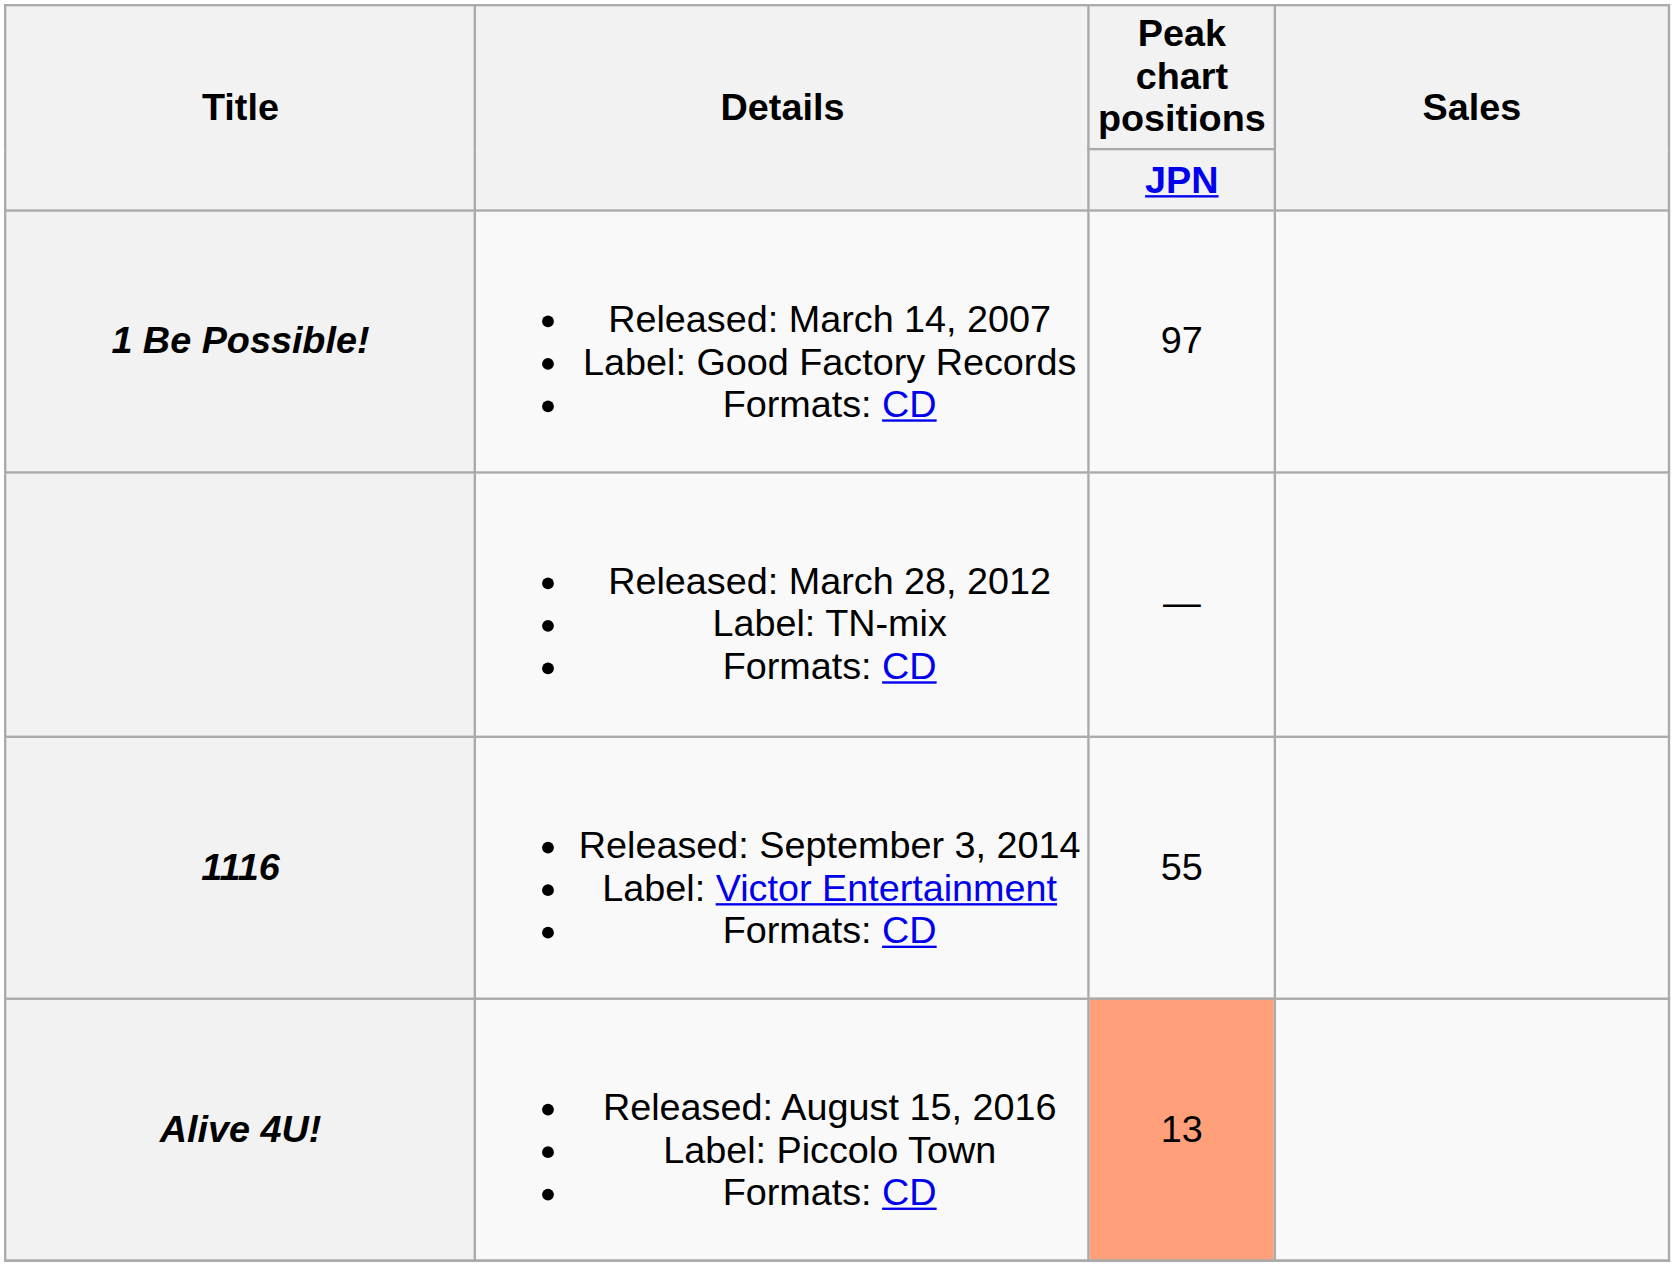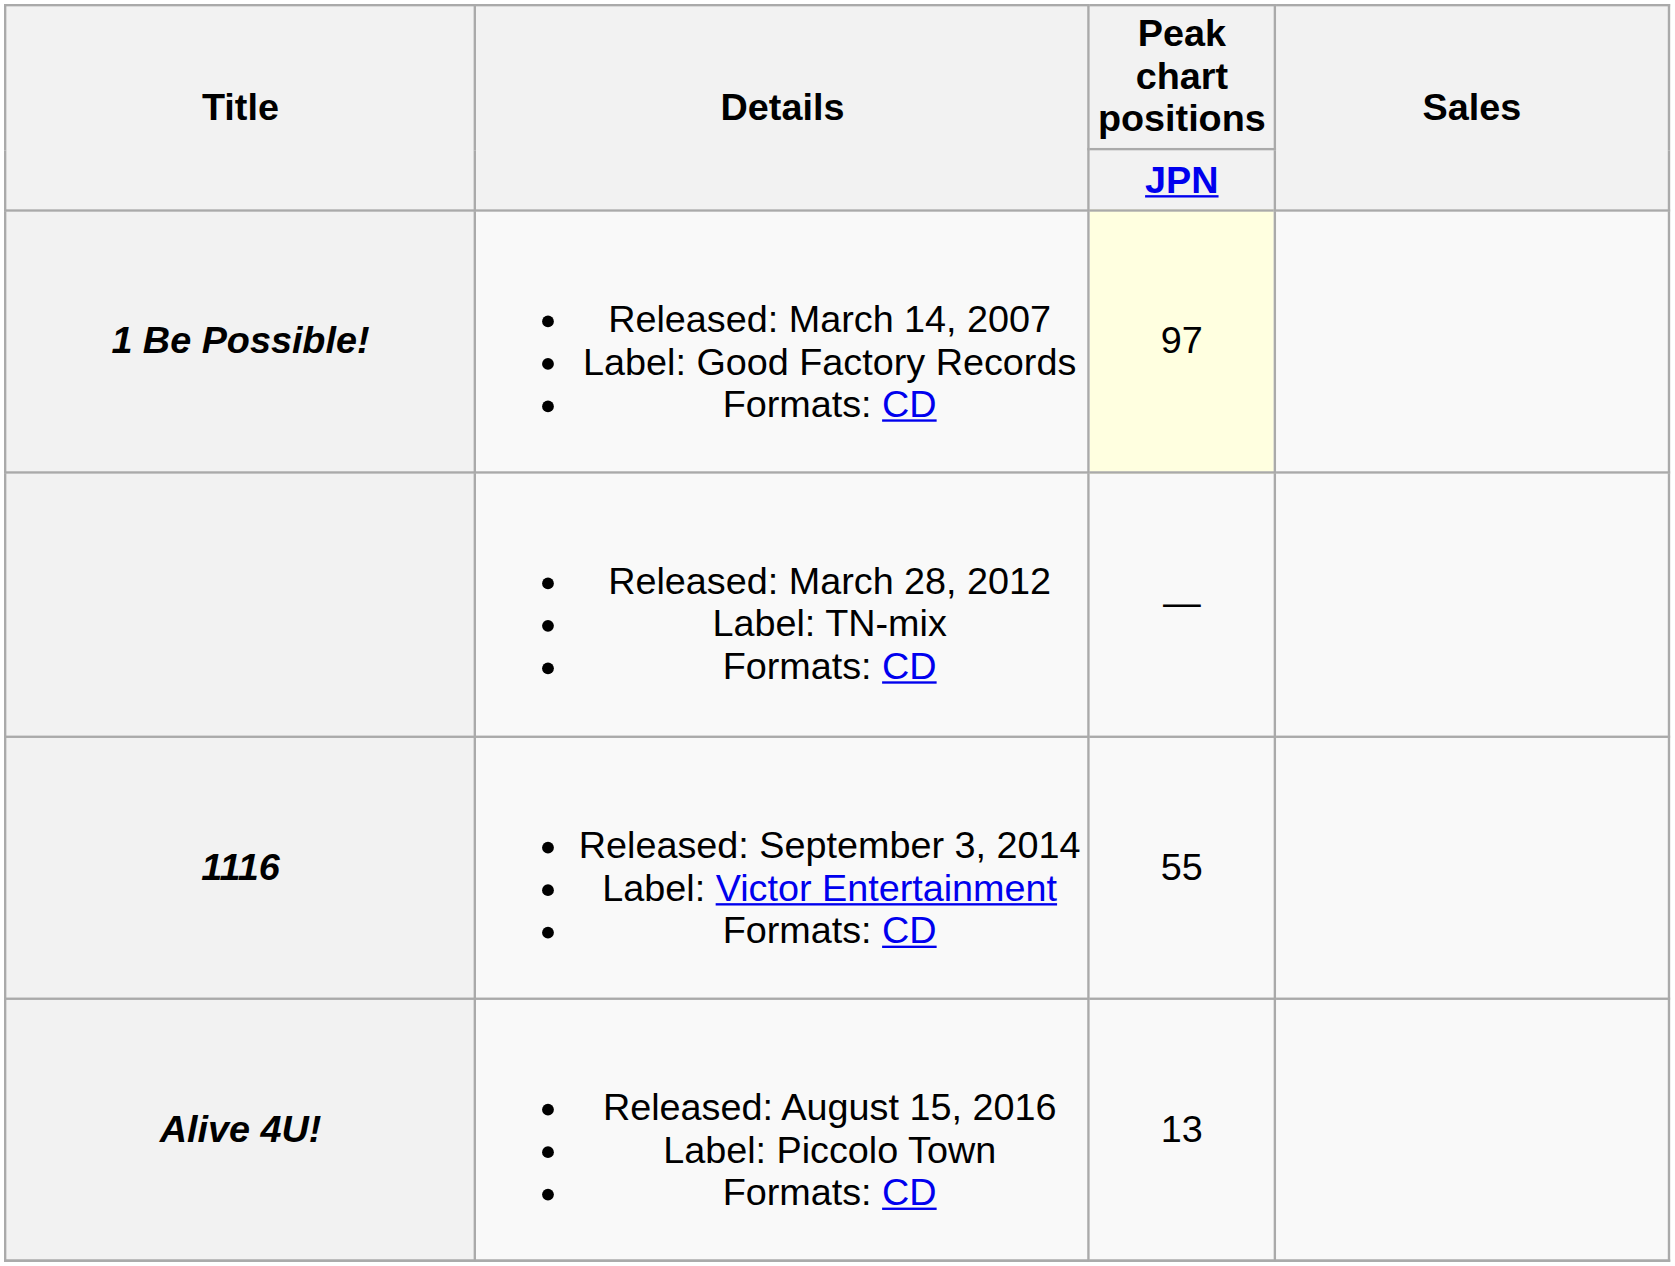1 Be Possible! | Peak chart positions / JPN: no background -> lightyellow background
Alive 4U! | Peak chart positions / JPN: lightsalmon background -> no background
